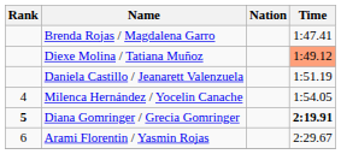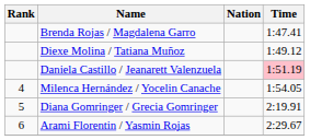Diexe Molina / Tatiana Muñoz | Time: lightsalmon background -> no background
Daniela Castillo / Jeanarett Valenzuela | Time: no background -> pink background
Diana Gomringer / Grecia Gomringer | Rank: bold -> normal
Diana Gomringer / Grecia Gomringer | Time: bold -> normal
